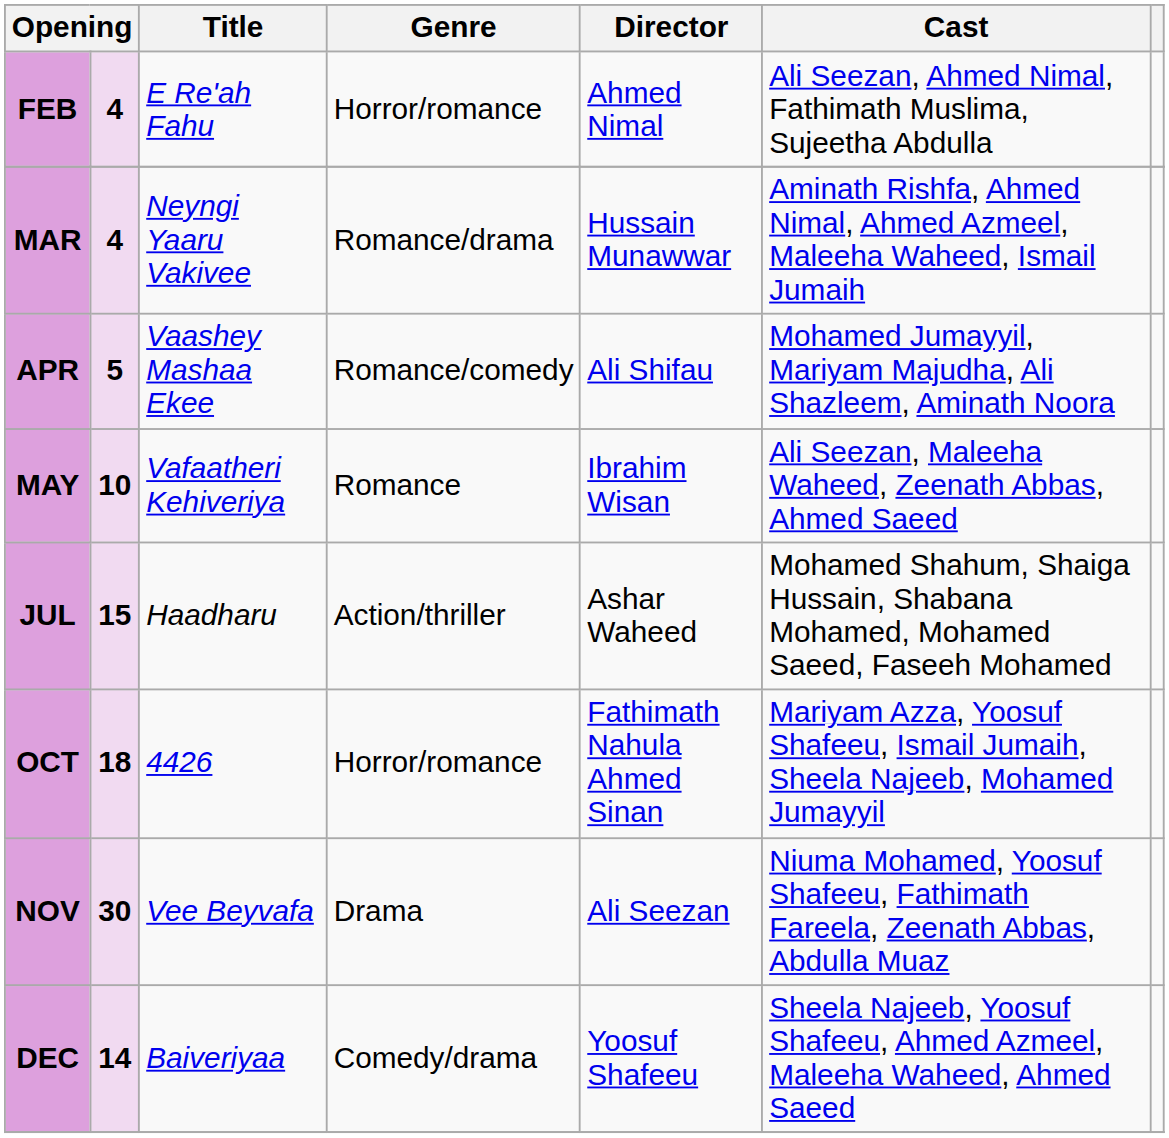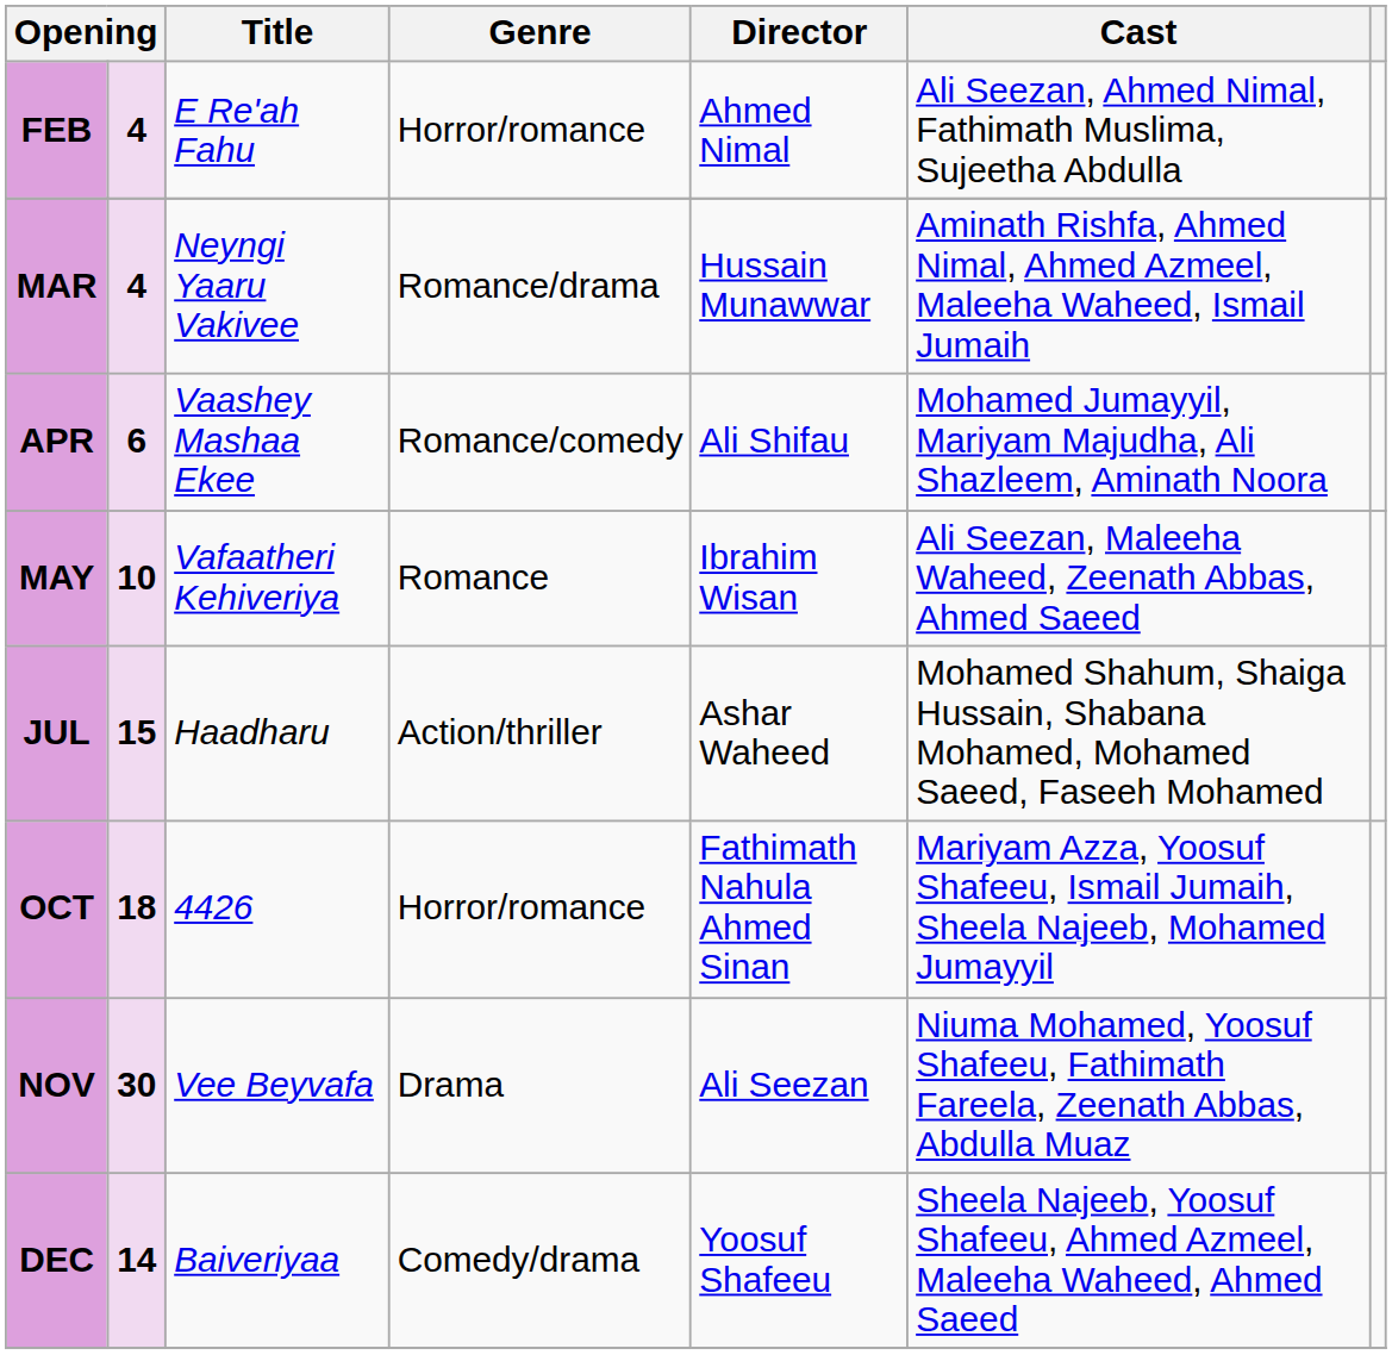APR | column 2: 5 -> 6
